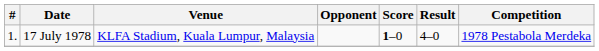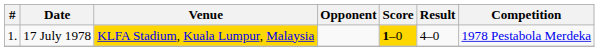17 July 1978 | Venue: no background -> gold background
17 July 1978 | Score: no background -> gold background
